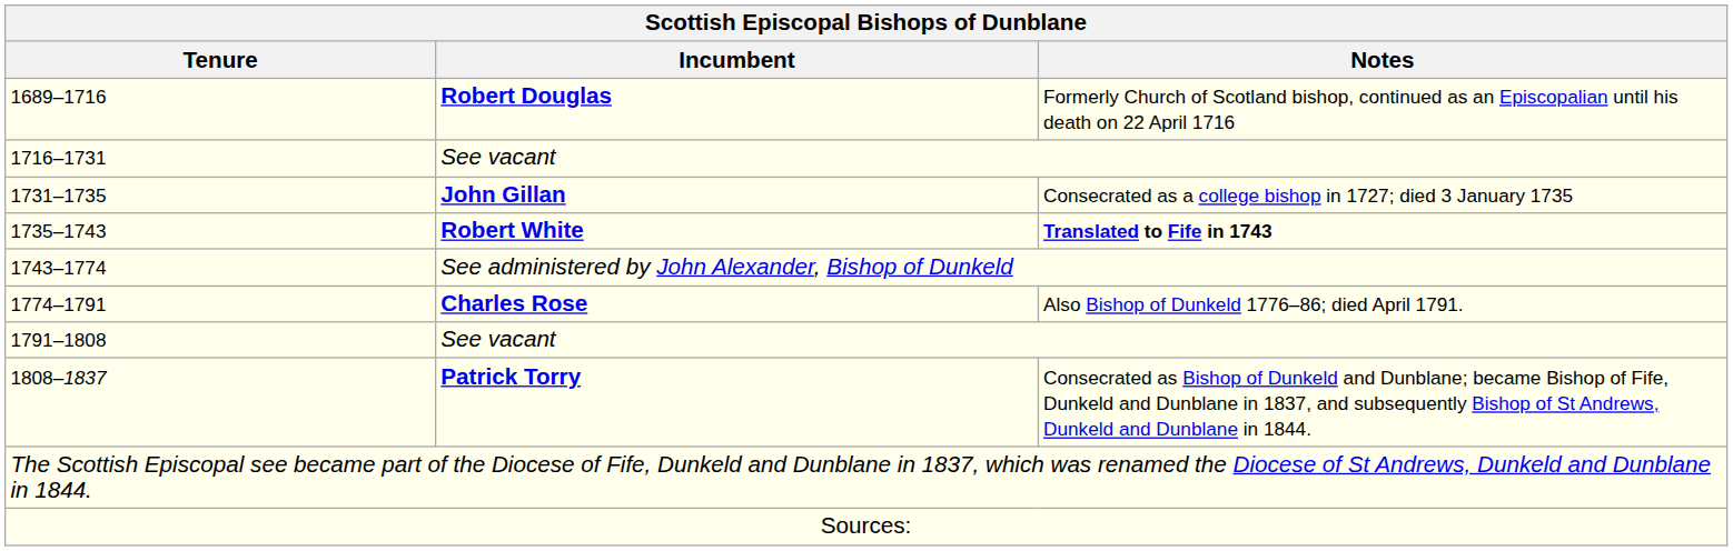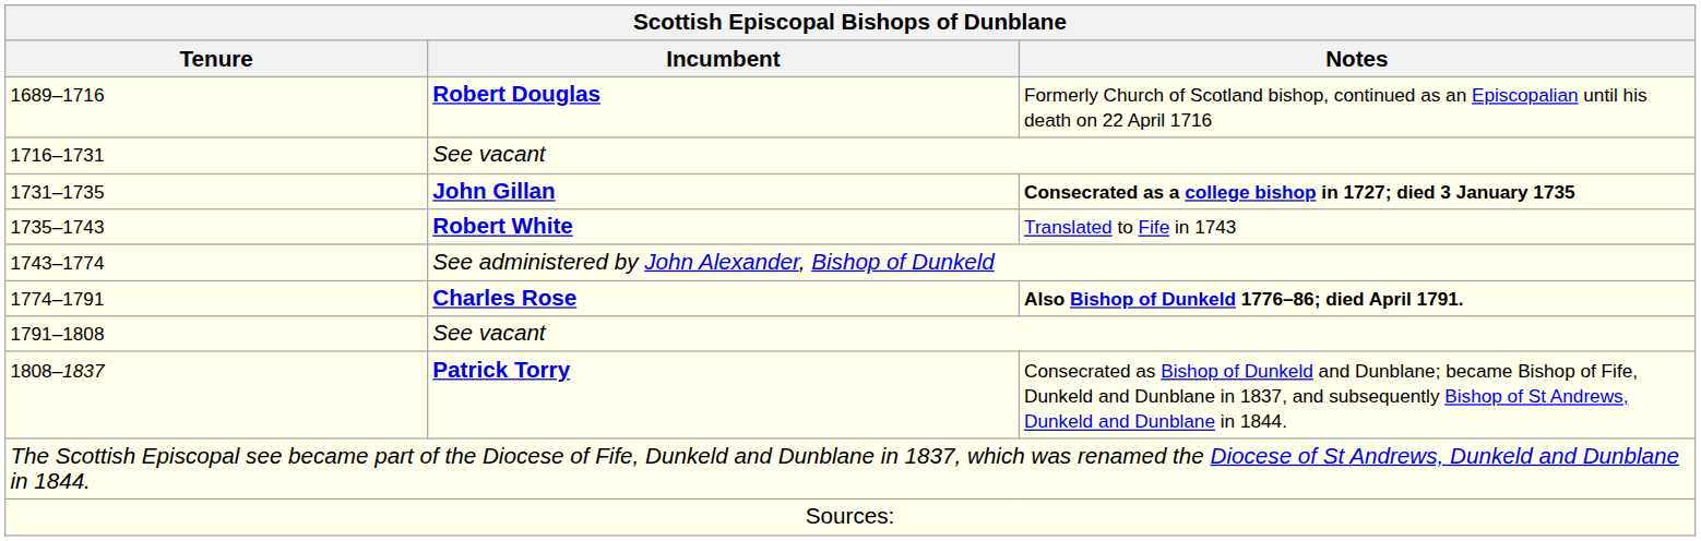John Gillan | Notes: normal -> bold
Robert White | Notes: bold -> normal
Charles Rose | Notes: normal -> bold
